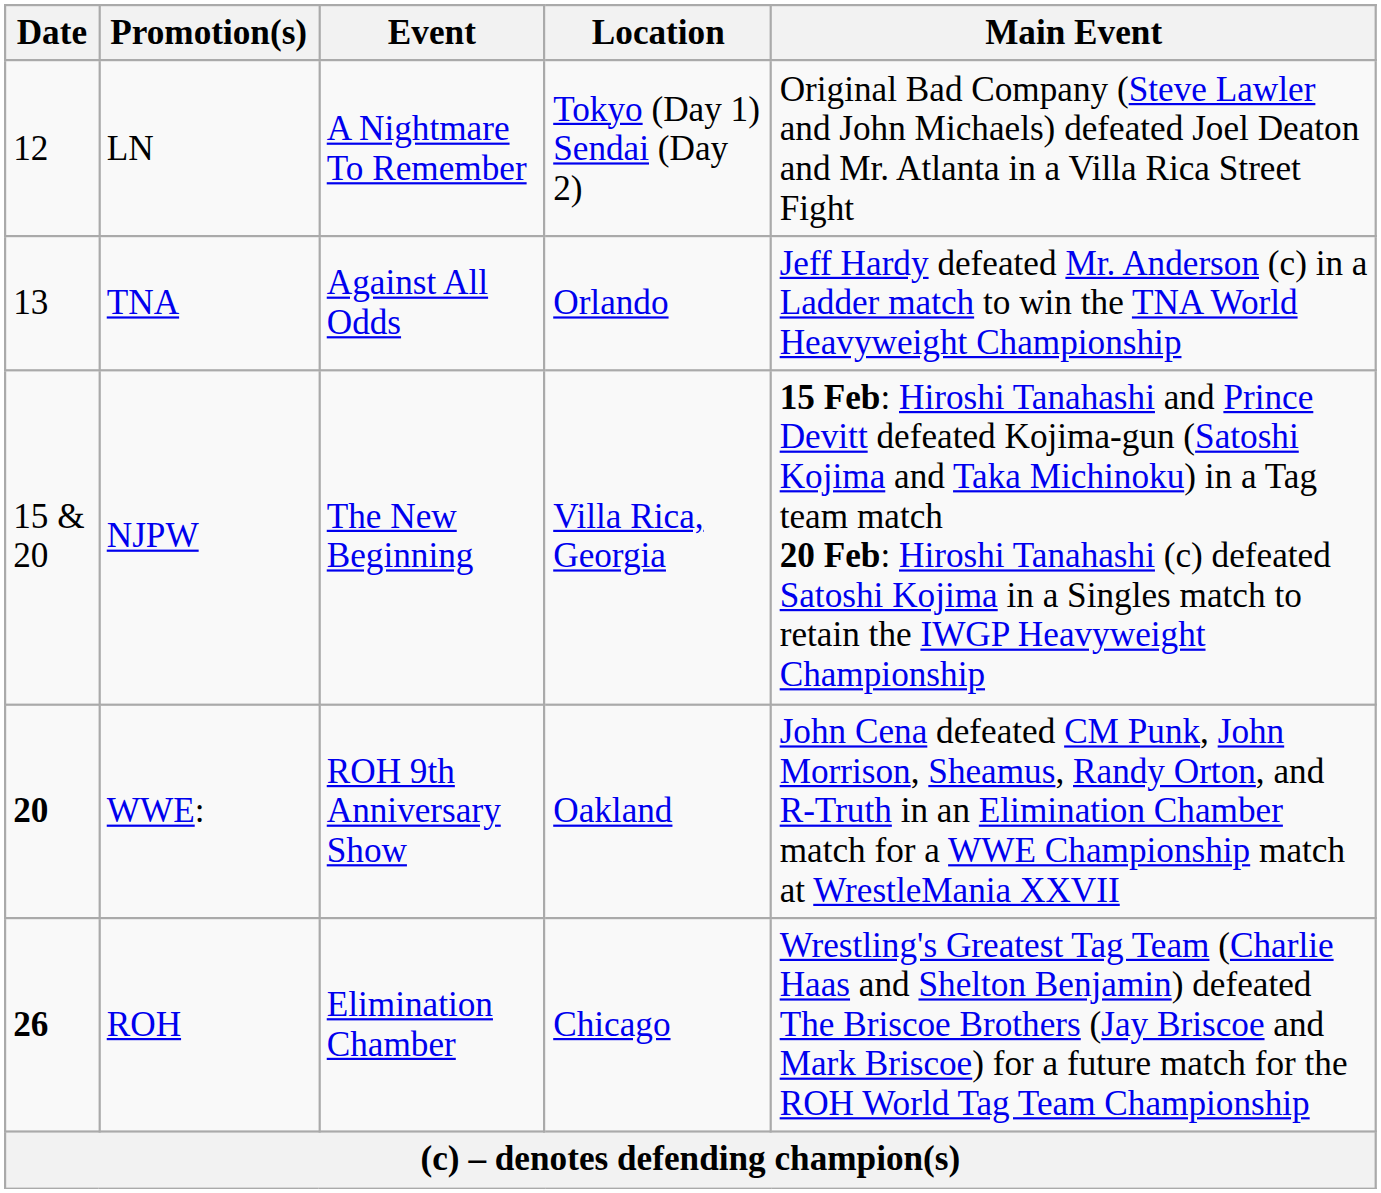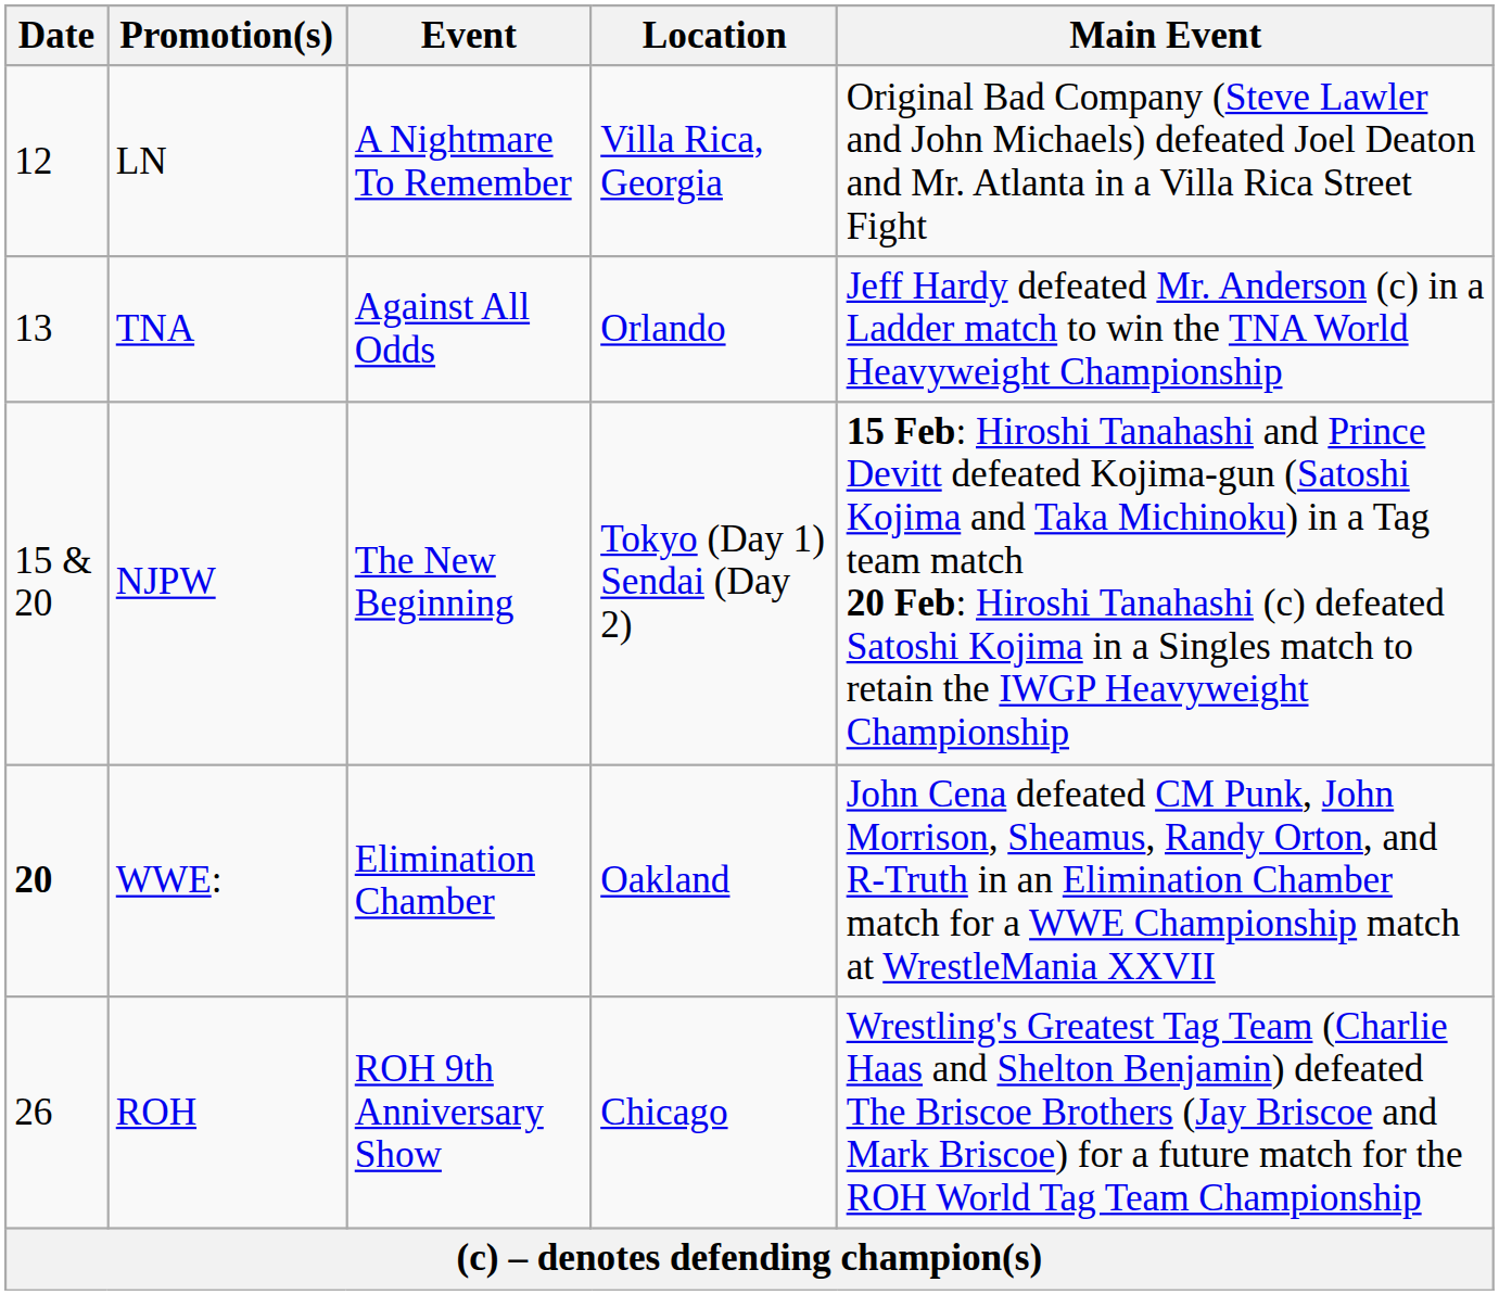LN | Location: Tokyo (Day 1) Sendai (Day 2) -> Villa Rica, Georgia
NJPW | Location: Villa Rica, Georgia -> Tokyo (Day 1) Sendai (Day 2)
WWE: | Event: ROH 9th Anniversary Show -> Elimination Chamber
ROH | Date: bold -> normal
ROH | Event: Elimination Chamber -> ROH 9th Anniversary Show
